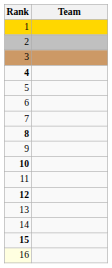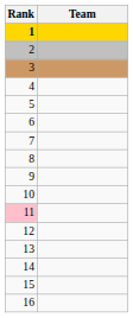1 | Rank: normal -> bold
4 | Rank: bold -> normal
8 | Rank: bold -> normal
10 | Rank: bold -> normal
11 | Rank: no background -> pink background
12 | Rank: bold -> normal
15 | Rank: bold -> normal
16 | Rank: lightyellow background -> no background
